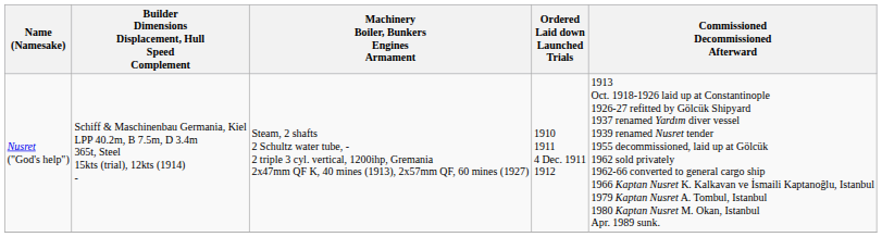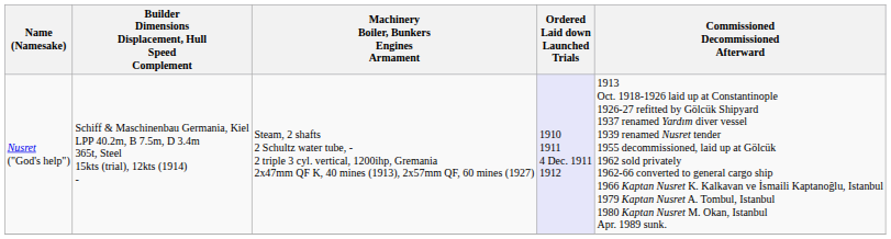Nusret ("God's help") | Ordered Laid down Launched Trials: no background -> lavender background
